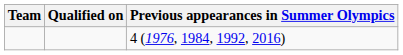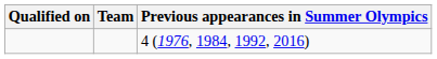columns swapped: Team <-> Qualified on
